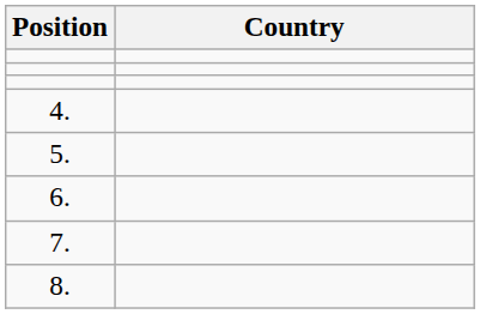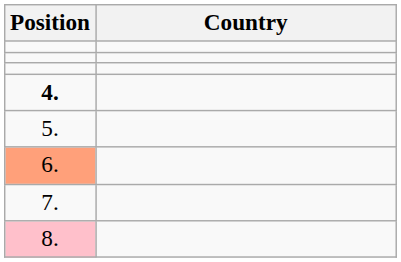row 5 | Position: normal -> bold
row 7 | Position: no background -> lightsalmon background
row 9 | Position: no background -> pink background
